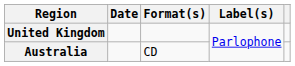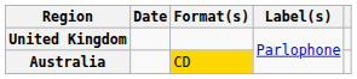Australia | Format(s): no background -> gold background
